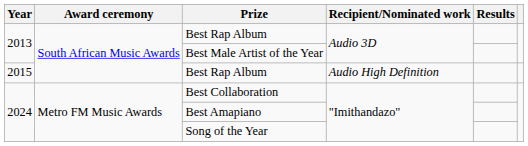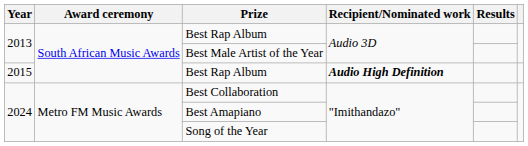2015 / Best Rap Album | Recipient/Nominated work: normal -> bold
